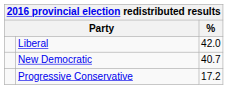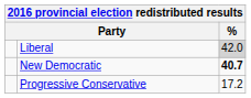Liberal | %: no background -> lightgrey background
New Democratic | %: normal -> bold
